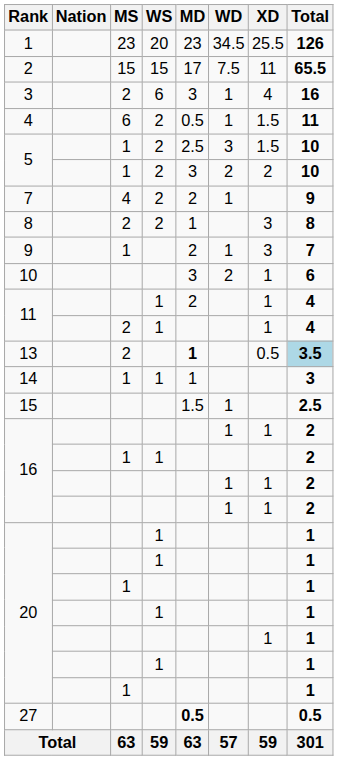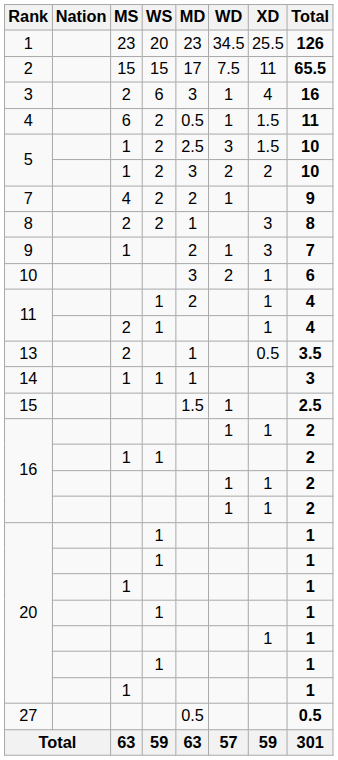13 | MD: bold -> normal
13 | Total: lightblue background -> no background
27 | MD: bold -> normal
